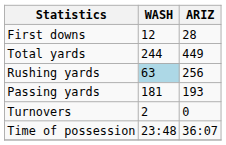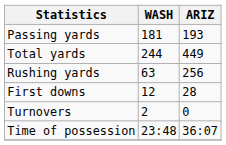rows swapped: First downs <-> Passing yards
Rushing yards | WASH: lightblue background -> no background
